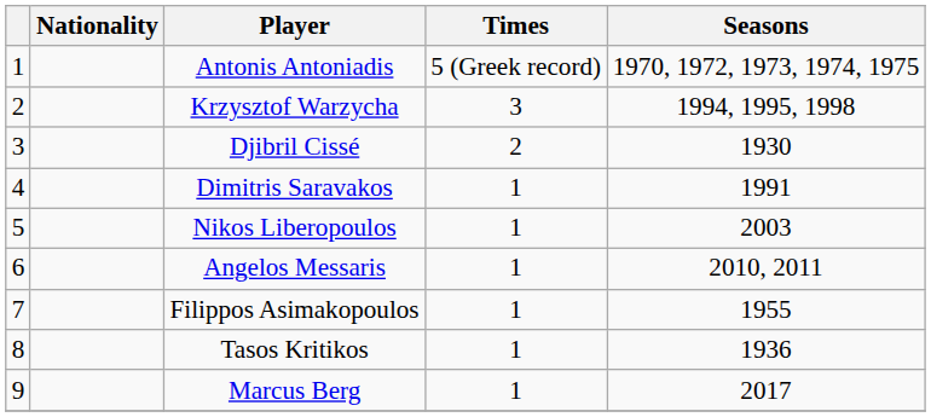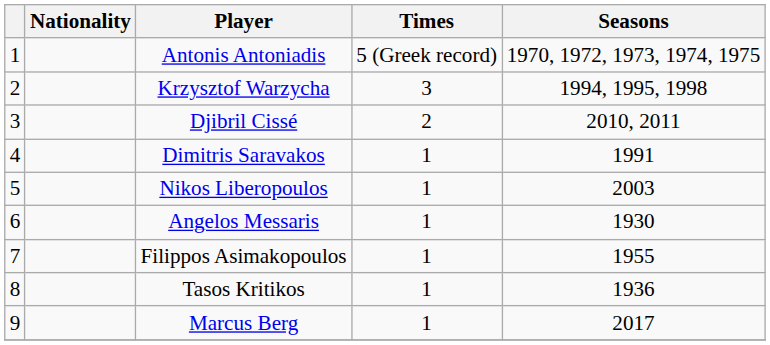Djibril Cissé | Seasons: 1930 -> 2010, 2011
Angelos Messaris | Seasons: 2010, 2011 -> 1930
